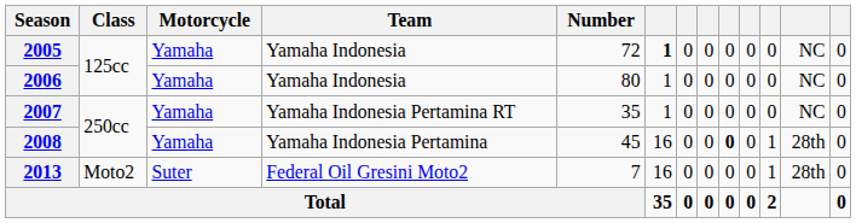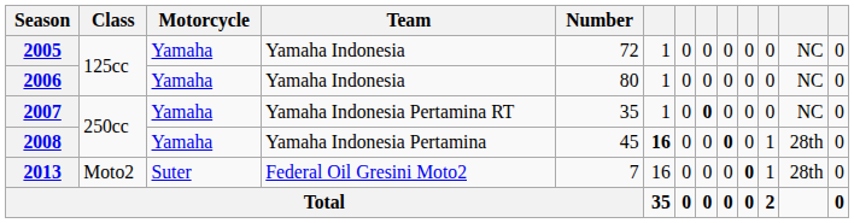2005 | column 6: bold -> normal
2007 | column 8: normal -> bold
2008 | column 6: normal -> bold
2013 | column 10: normal -> bold
